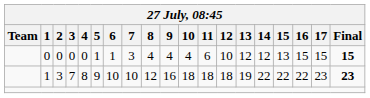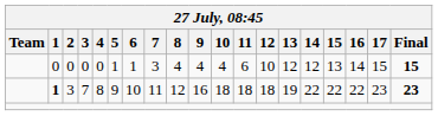row 3 | 16: 15 -> 14
row 4 | 1: normal -> bold
row 4 | 7: 10 -> 11
